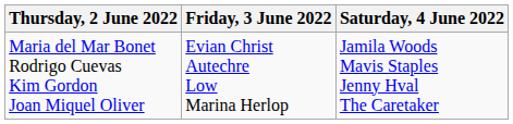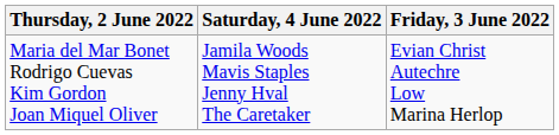columns swapped: Friday, 3 June 2022 <-> Saturday, 4 June 2022
